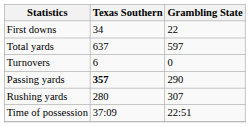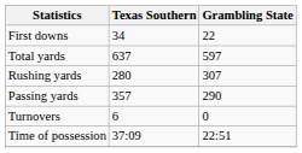rows swapped: Rushing yards <-> Turnovers
Passing yards | Texas Southern: bold -> normal
